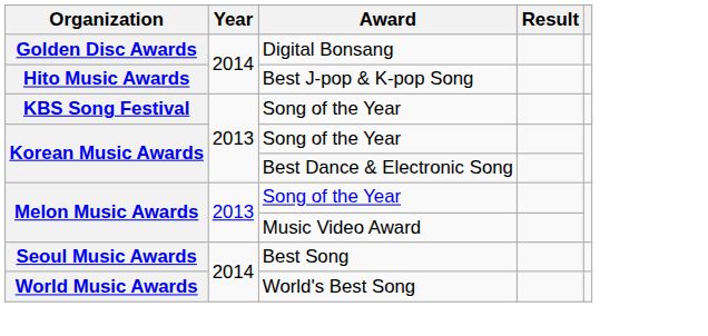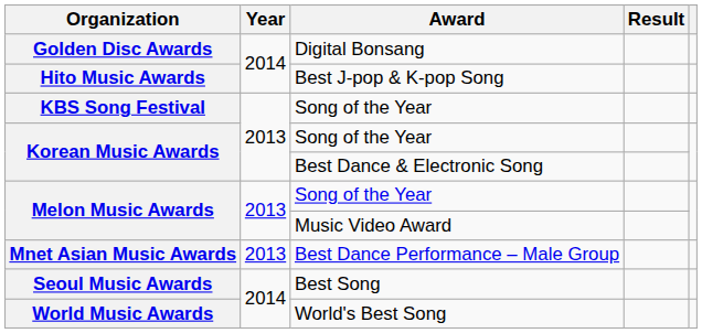+ row: Mnet Asian Music Awards | 2013 | Best Dance Performance – Male Group
